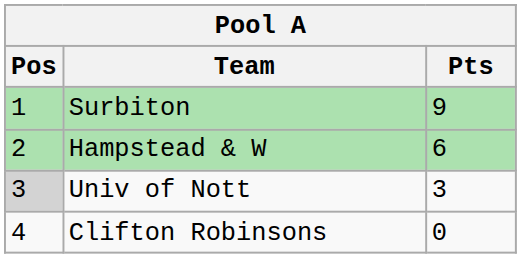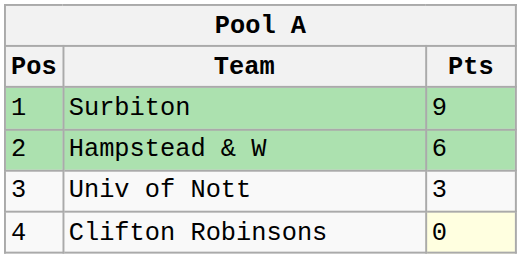Univ of Nott | Pos: lightgrey background -> no background
Clifton Robinsons | Pts: no background -> lightyellow background
